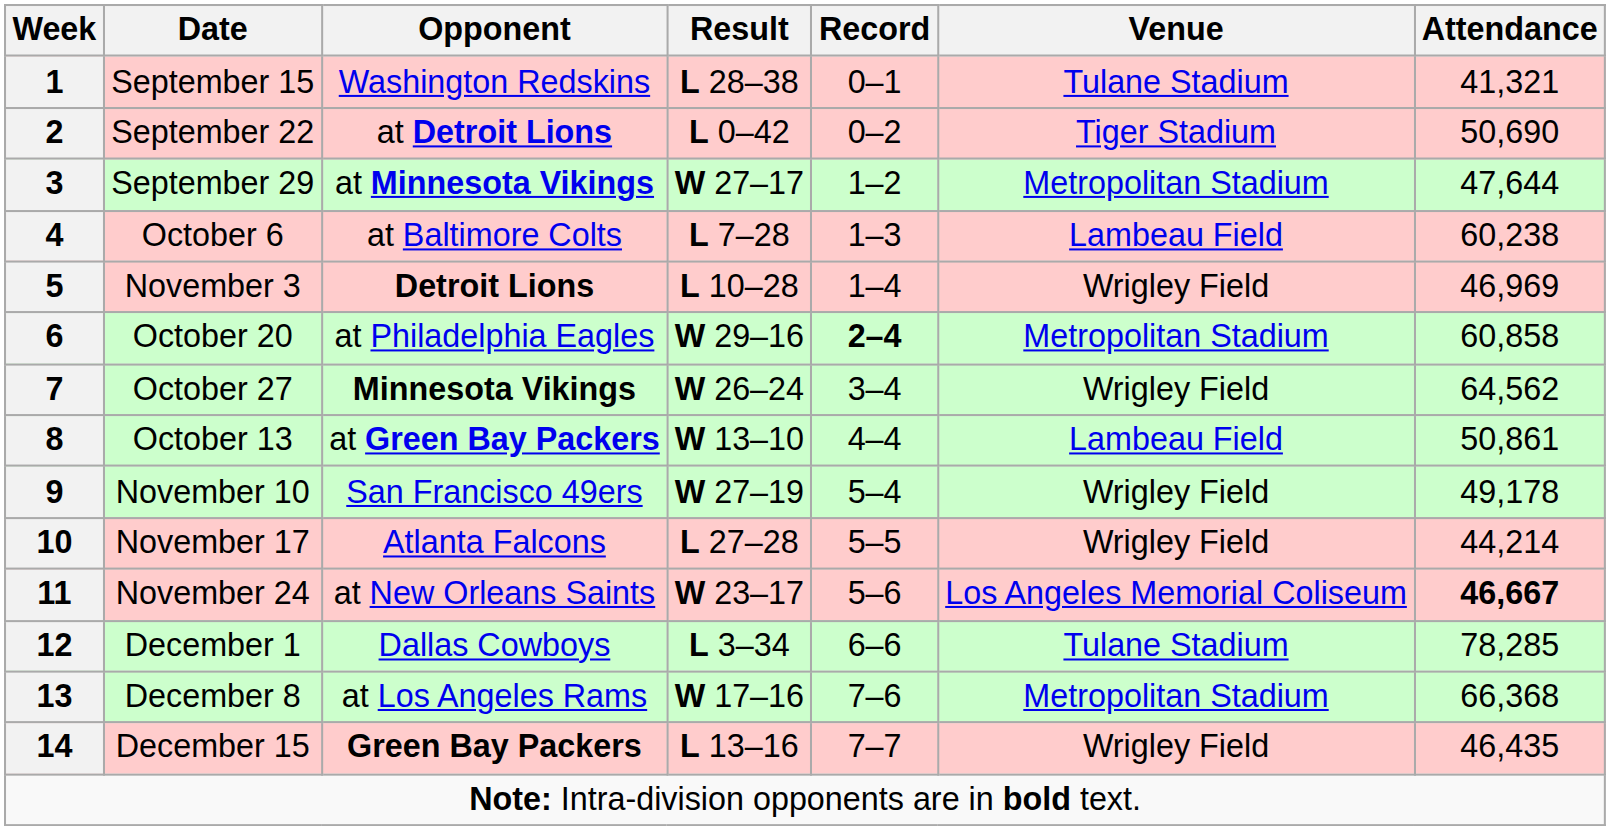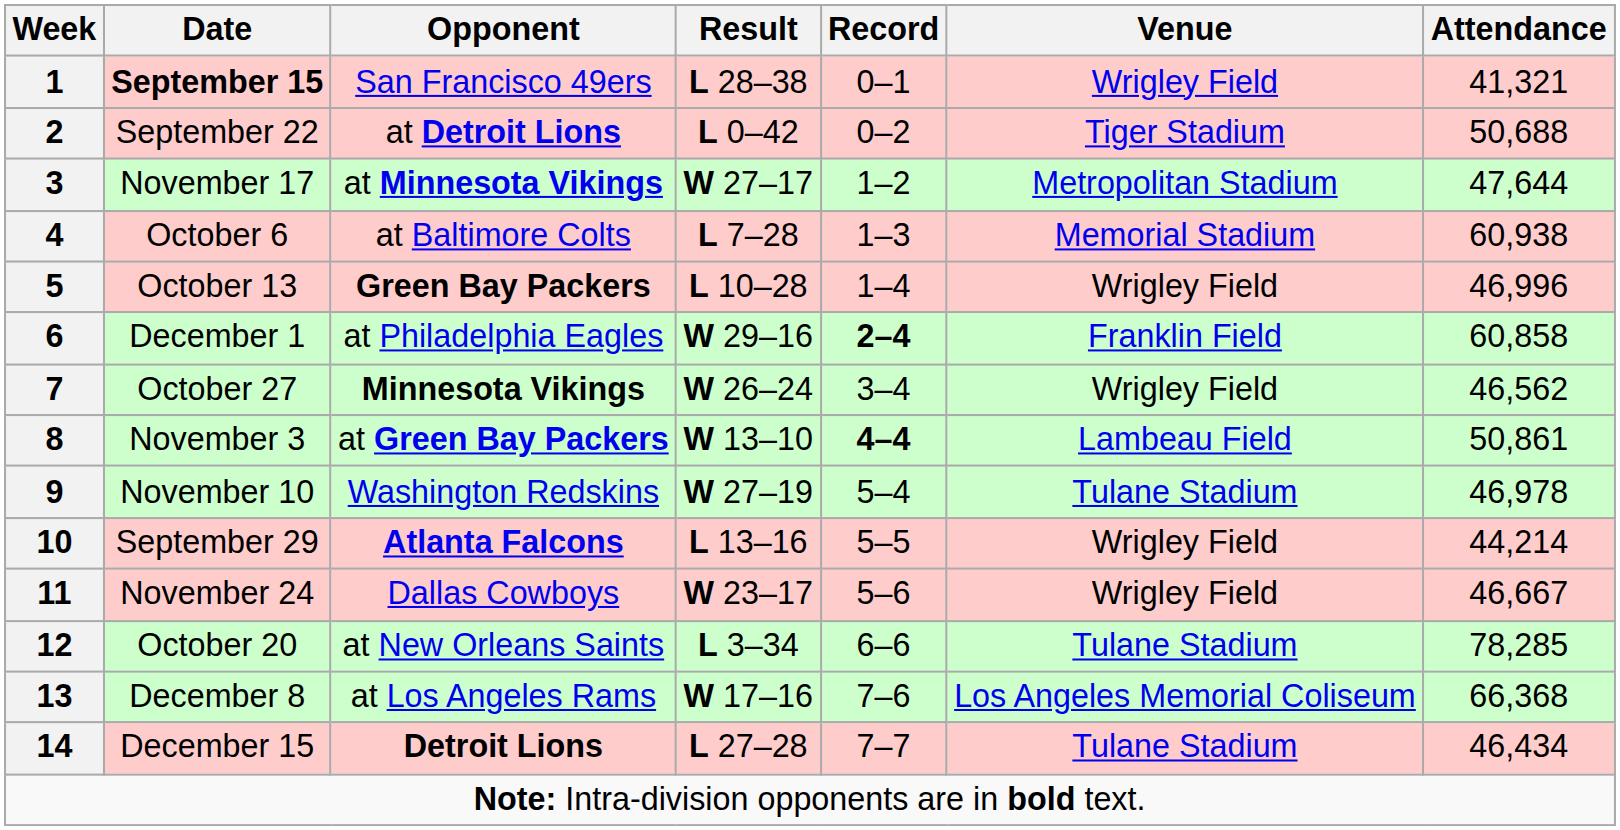1 | Date: normal -> bold
1 | Opponent: Washington Redskins -> San Francisco 49ers
1 | Venue: Tulane Stadium -> Wrigley Field
2 | Attendance: 50,690 -> 50,688
3 | Date: September 29 -> November 17
4 | Venue: Lambeau Field -> Memorial Stadium
4 | Attendance: 60,238 -> 60,938
5 | Date: November 3 -> October 13
5 | Opponent: Detroit Lions -> Green Bay Packers
5 | Attendance: 46,969 -> 46,996
6 | Date: October 20 -> December 1
6 | Venue: Metropolitan Stadium -> Franklin Field
7 | Attendance: 64,562 -> 46,562
8 | Date: October 13 -> November 3
8 | Record: normal -> bold
9 | Opponent: San Francisco 49ers -> Washington Redskins
9 | Venue: Wrigley Field -> Tulane Stadium
9 | Attendance: 49,178 -> 46,978
10 | Date: November 17 -> September 29
10 | Opponent: normal -> bold
10 | Result: L 27–28 -> L 13–16
11 | Opponent: at New Orleans Saints -> Dallas Cowboys
11 | Venue: Los Angeles Memorial Coliseum -> Wrigley Field
11 | Attendance: bold -> normal
12 | Date: December 1 -> October 20
12 | Opponent: Dallas Cowboys -> at New Orleans Saints
13 | Venue: Metropolitan Stadium -> Los Angeles Memorial Coliseum
14 | Opponent: Green Bay Packers -> Detroit Lions
14 | Result: L 13–16 -> L 27–28
14 | Venue: Wrigley Field -> Tulane Stadium
14 | Attendance: 46,435 -> 46,434
